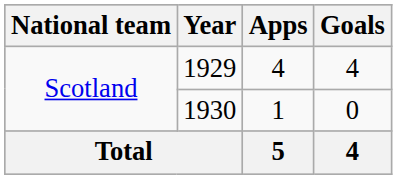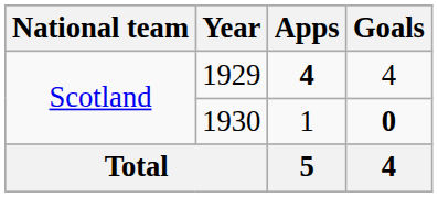1929 | Apps: normal -> bold
1930 | Goals: normal -> bold
